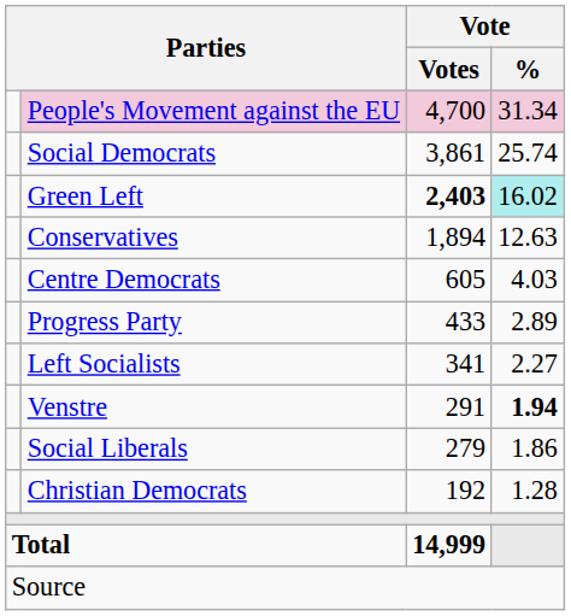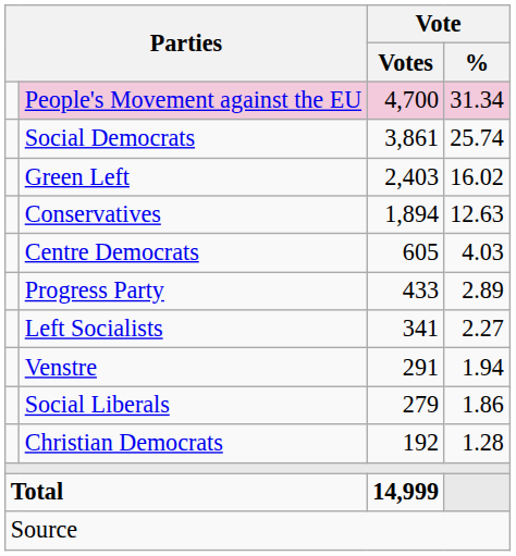Green Left | Vote / Votes: bold -> normal
Green Left | Vote / %: paleturquoise background -> no background
Venstre | Vote / %: bold -> normal
